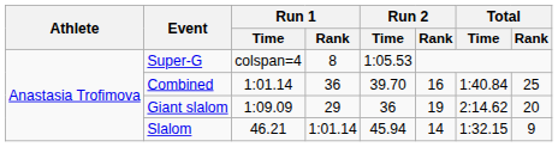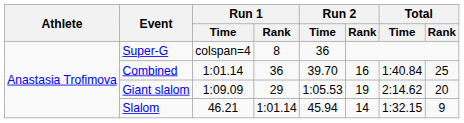Super-G | Run 2 / Time: 1:05.53 -> 36
Giant slalom | Run 2 / Time: 36 -> 1:05.53
